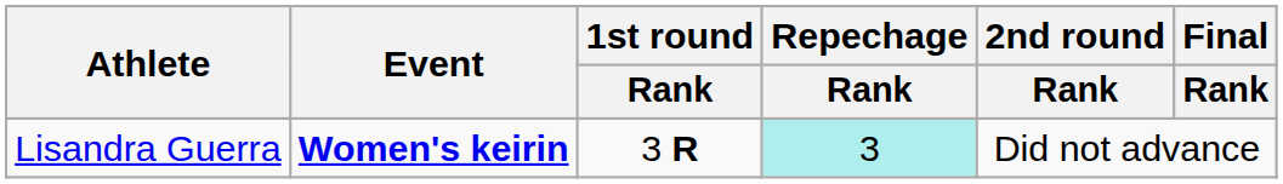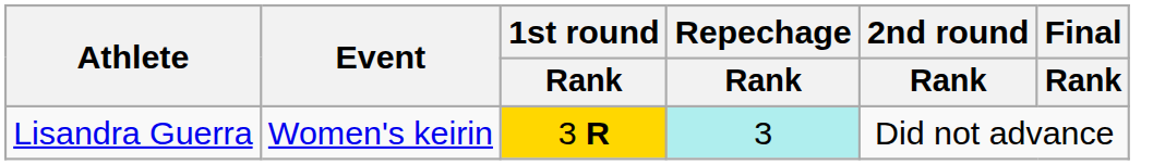Lisandra Guerra | Event: bold -> normal
Lisandra Guerra | 1st round / Rank: no background -> gold background
